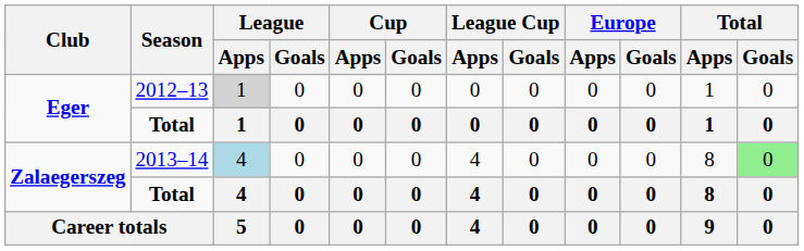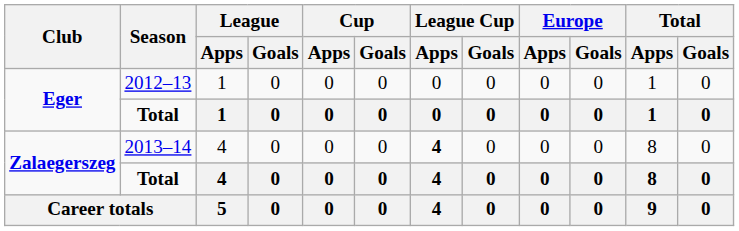2012–13 | League / Apps: lightgrey background -> no background
2013–14 | League / Apps: lightblue background -> no background
2013–14 | League Cup / Apps: normal -> bold
2013–14 | Total / Goals: lightgreen background -> no background
